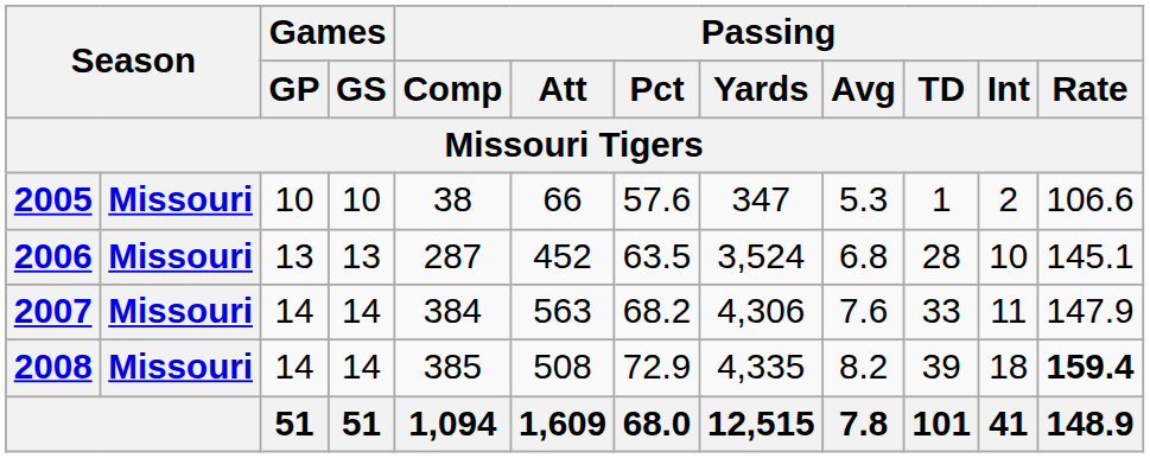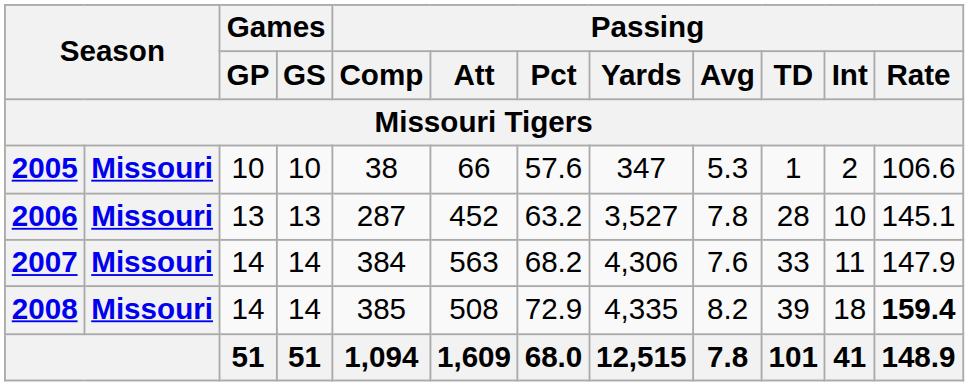2006 | Passing / Pct: 63.5 -> 63.2
2006 | Passing / Yards: 3,524 -> 3,527
2006 | Passing / Avg: 6.8 -> 7.8
